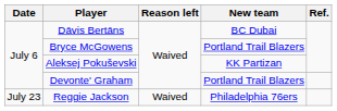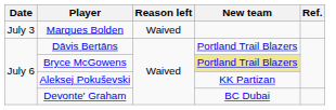+ row: July 3 | Marques Bolden | Waived
Dāvis Bertāns | New team: BC Dubai -> Portland Trail Blazers
Bryce McGowens | New team: no background -> khaki background
Devonte' Graham | New team: Portland Trail Blazers -> BC Dubai
- row: July 23 | Reggie Jackson | Waived | Philadelphia 76ers
